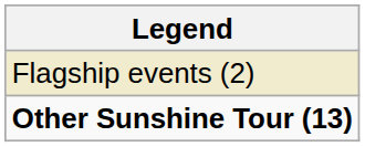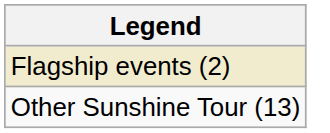row 3 | column 1: bold -> normal
